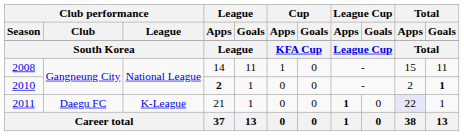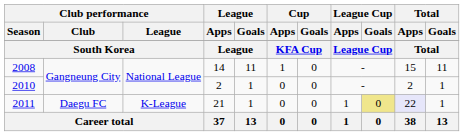2010 | League / Apps: bold -> normal
2010 | Total / Goals: bold -> normal
2011 | League Cup / Apps: bold -> normal
2011 | League Cup / Goals: no background -> khaki background
